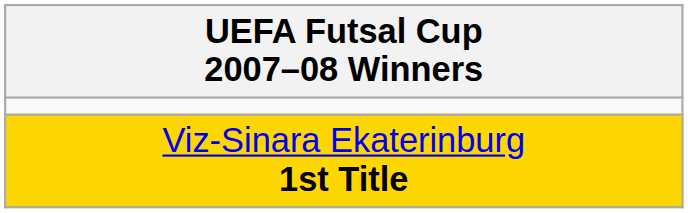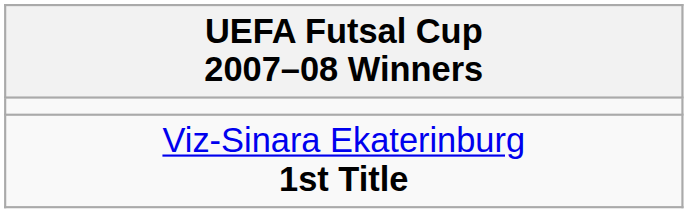row 3 | column 1: gold background -> no background
